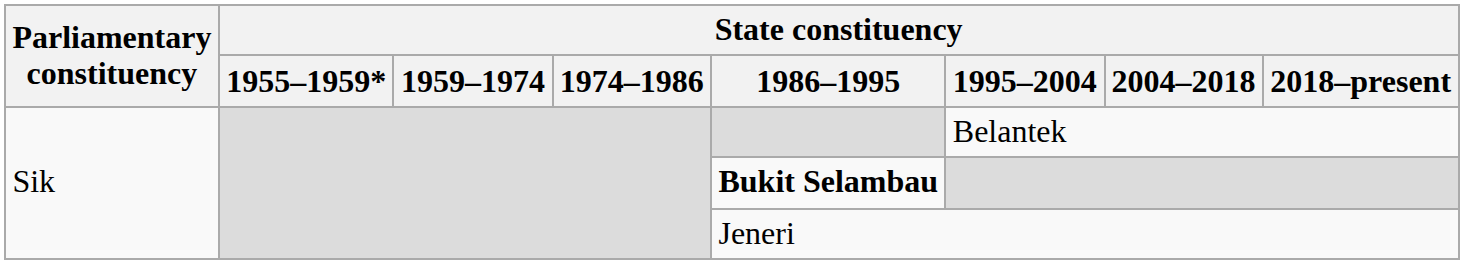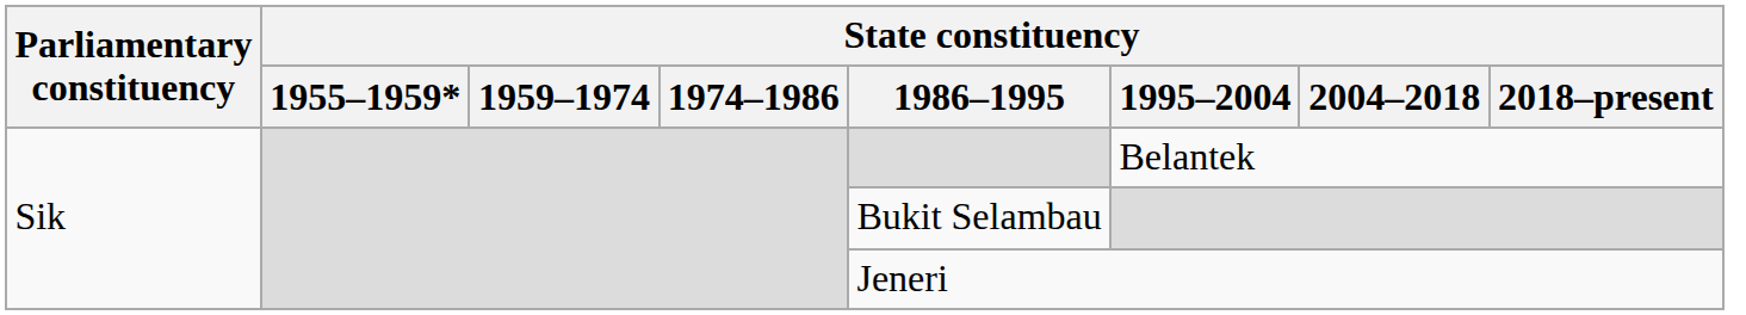row 4 | State constituency / 1986–1995: bold -> normal
